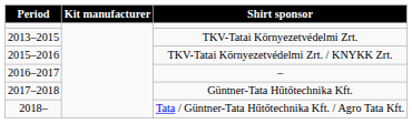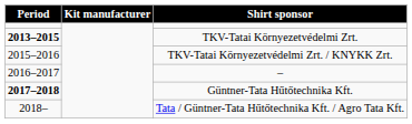TKV-Tatai Környezetvédelmi Zrt. | Period: normal -> bold
Güntner-Tata Hűtőtechnika Kft. | Period: normal -> bold
